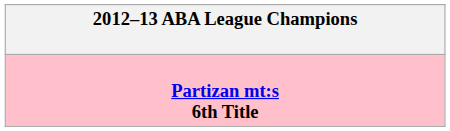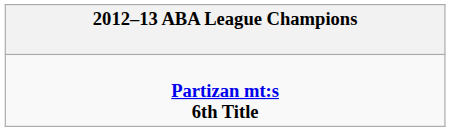row 2 | column 1: pink background -> no background
